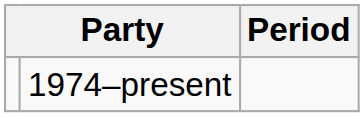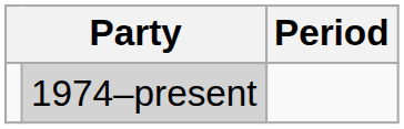1974–present | column 2: no background -> lightgrey background
